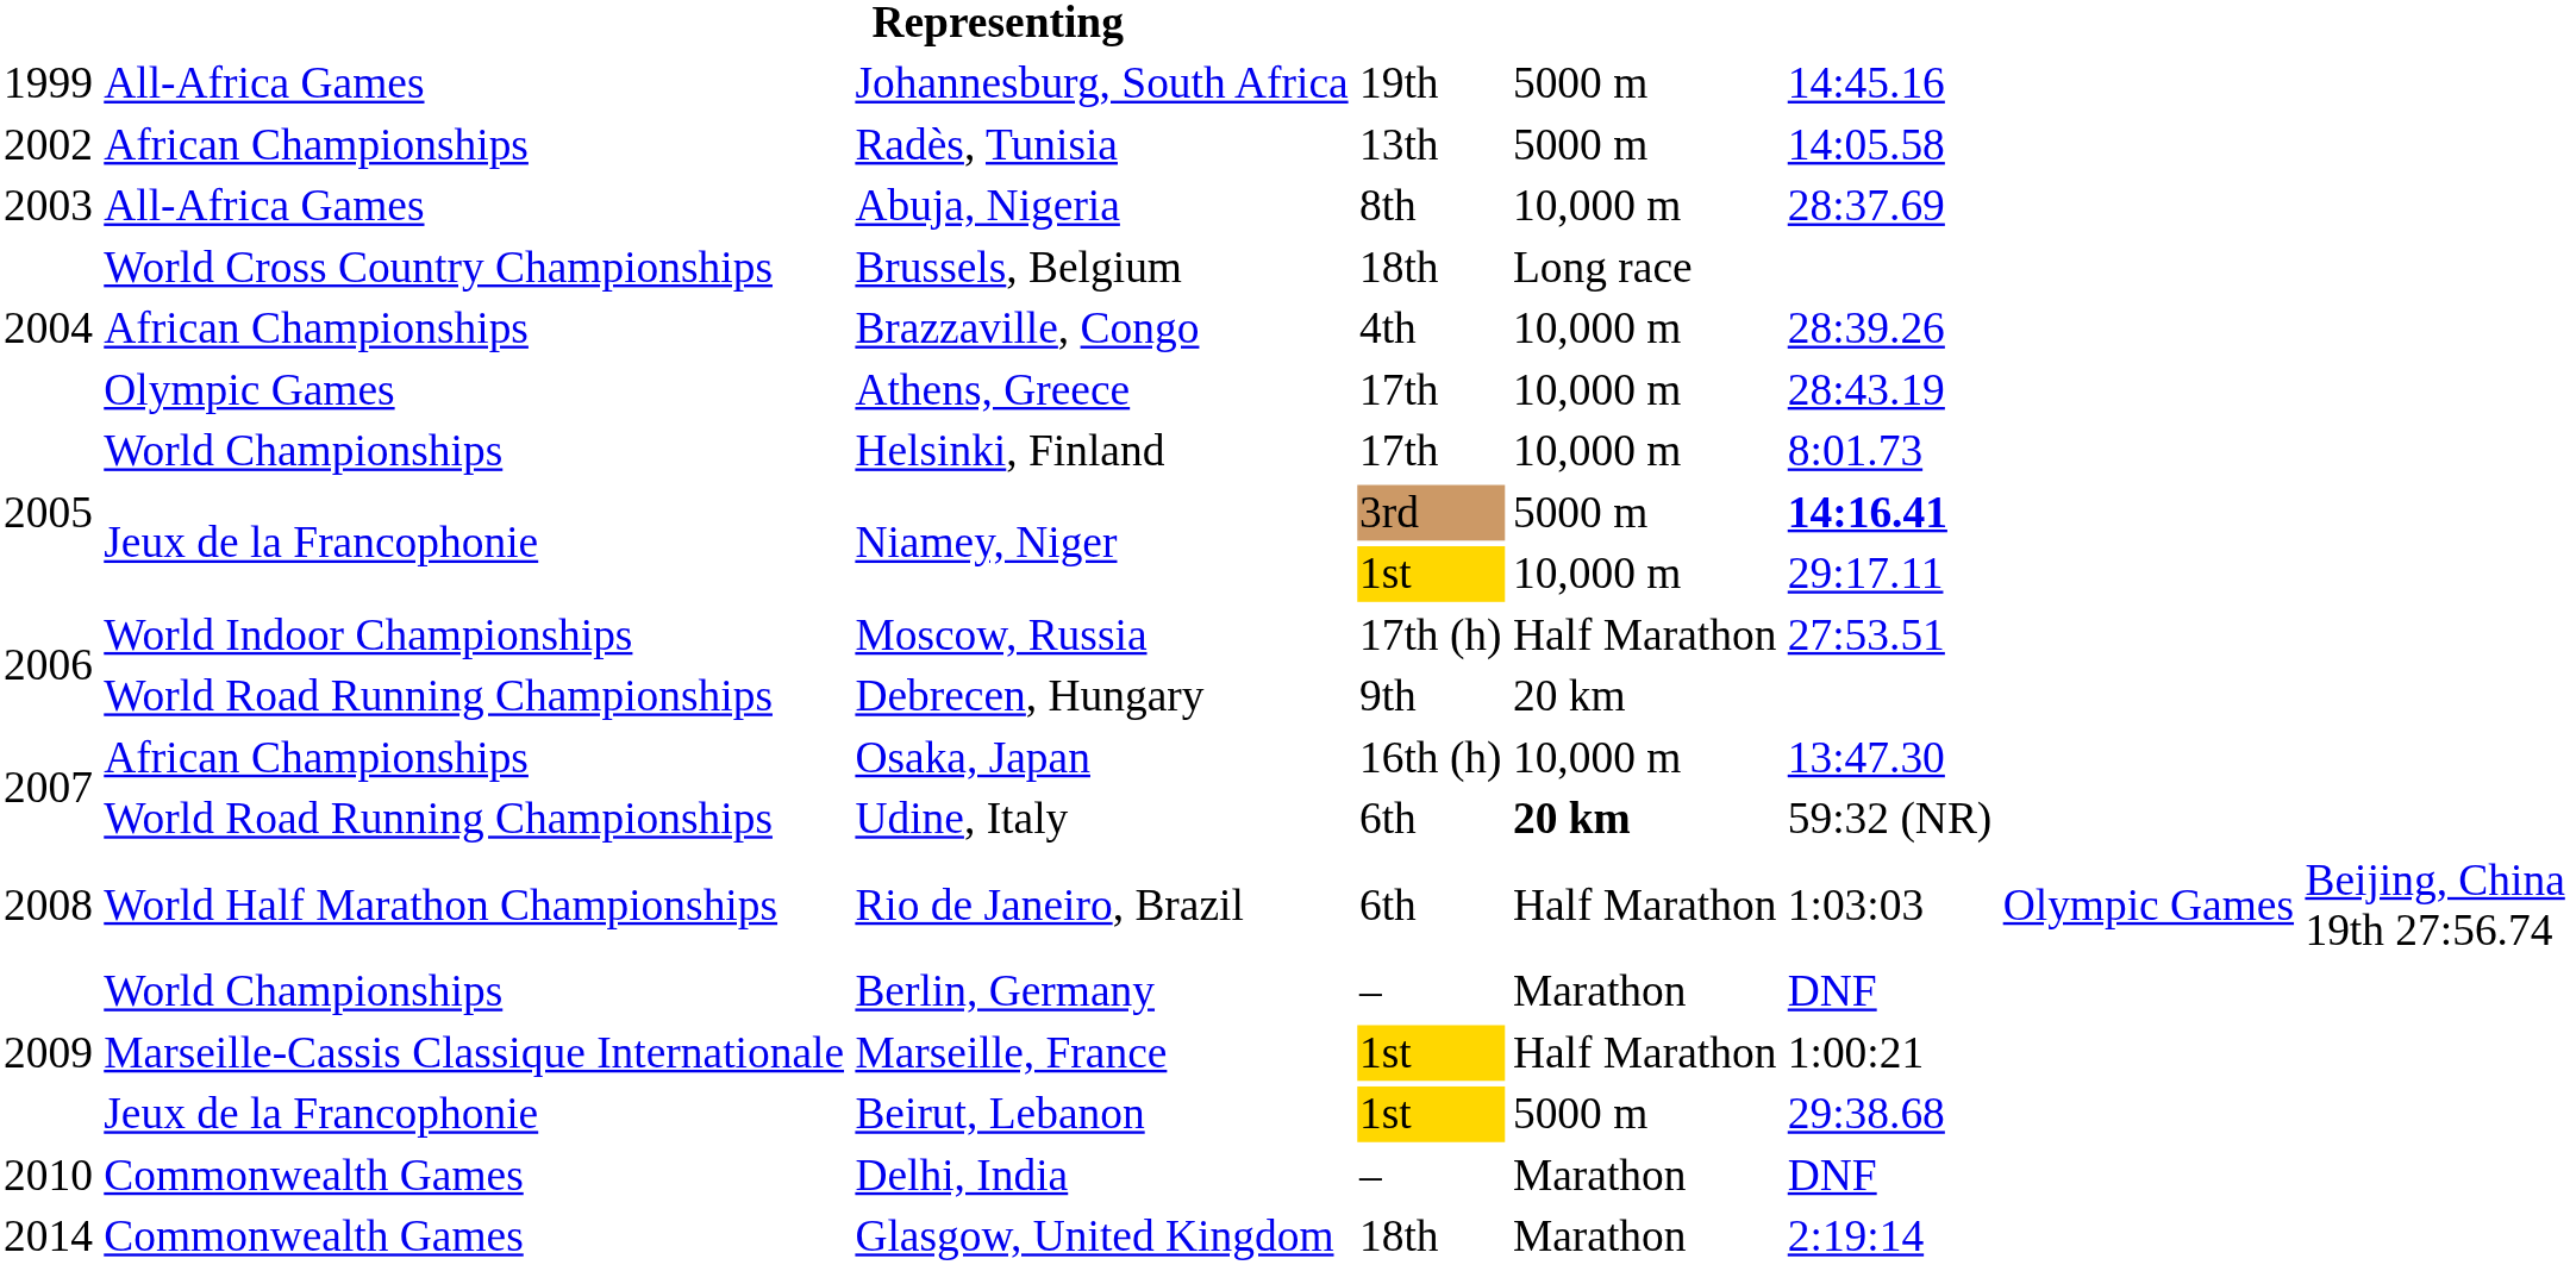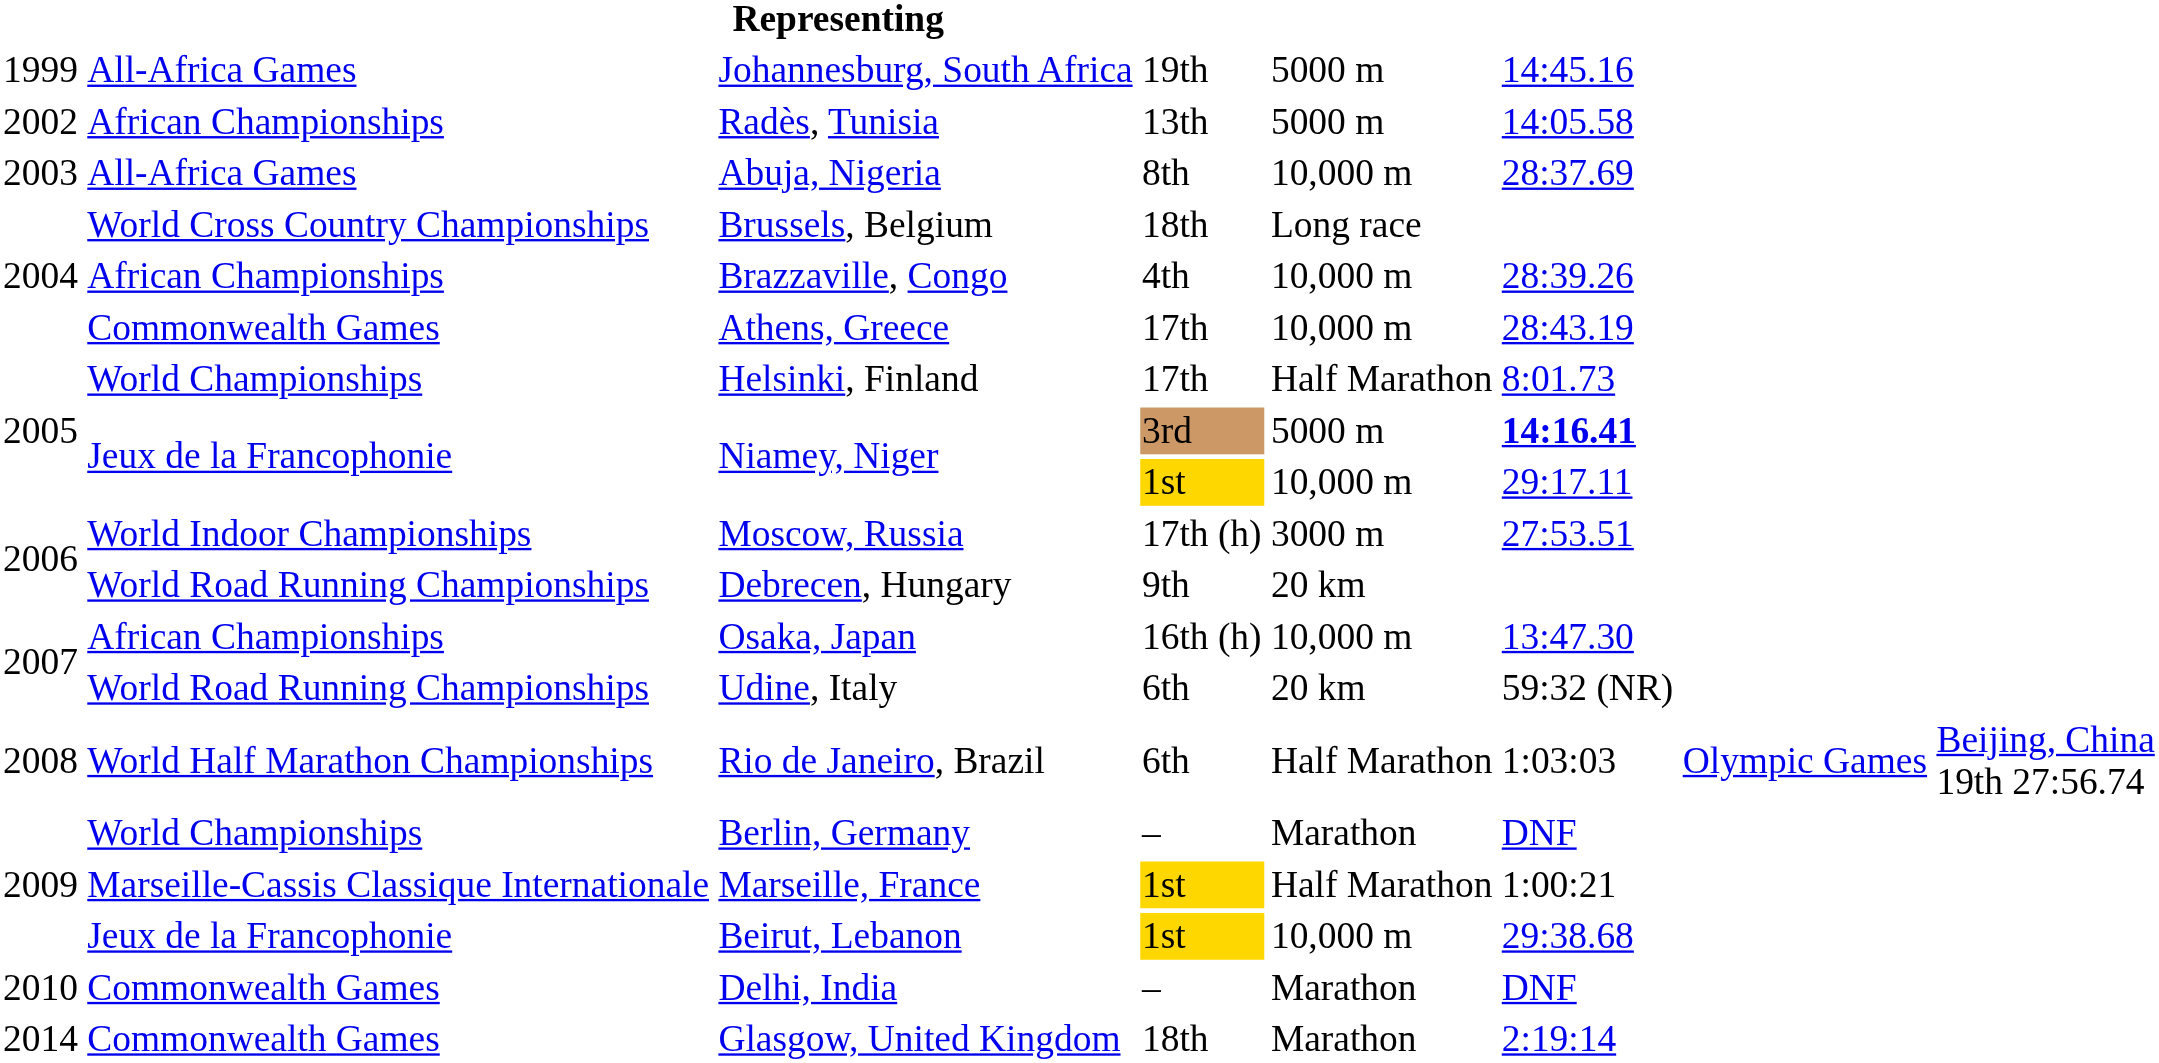Athens, Greece | column 2: Olympic Games -> Commonwealth Games
Helsinki, Finland | column 5: 10,000 m -> Half Marathon
Moscow, Russia | column 5: Half Marathon -> 3000 m
Udine, Italy | column 5: bold -> normal
Beirut, Lebanon | column 5: 5000 m -> 10,000 m
